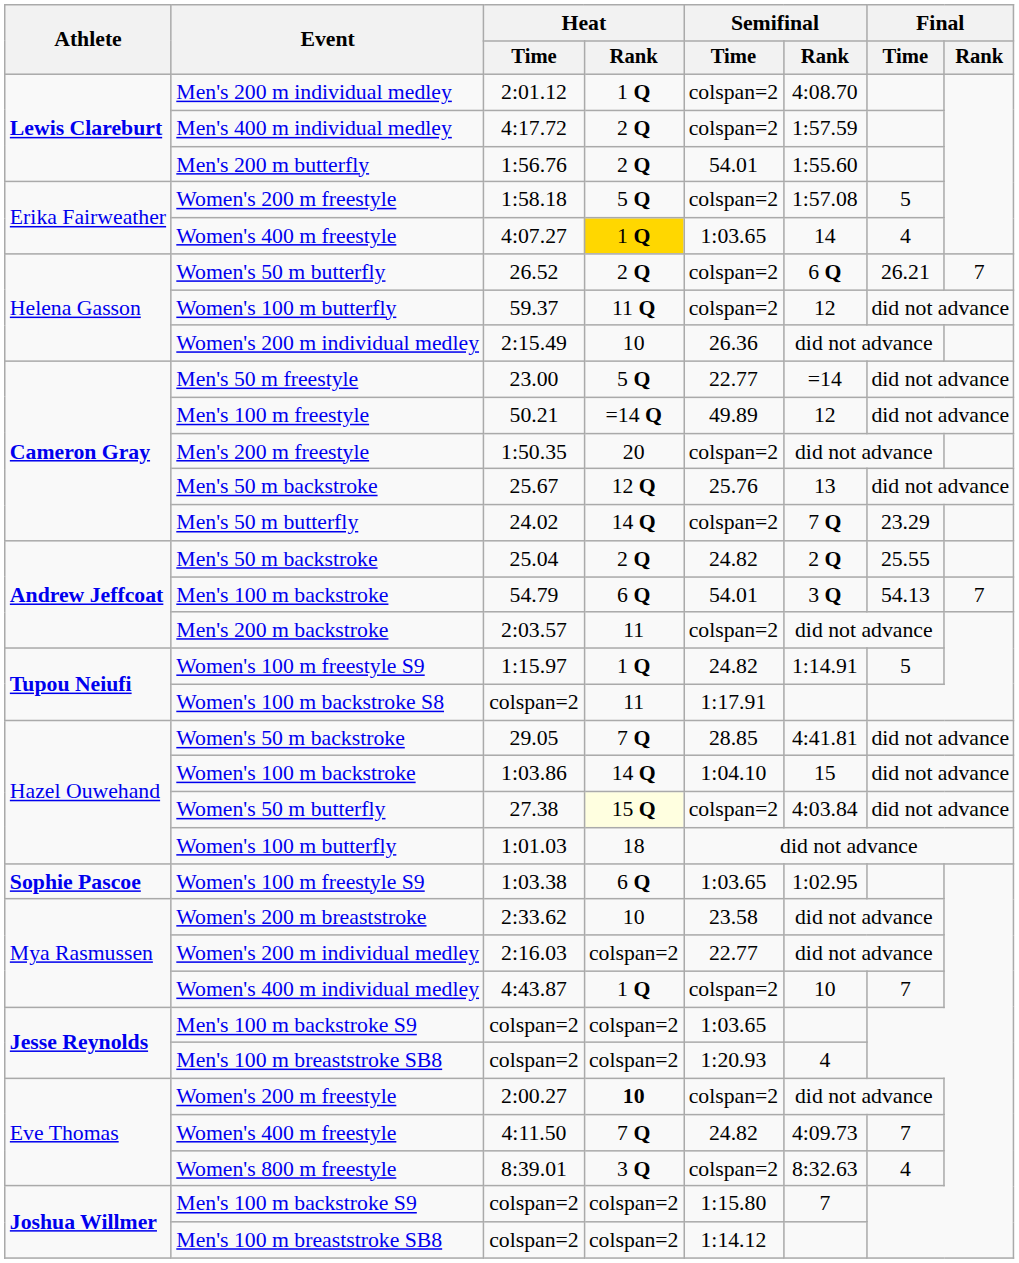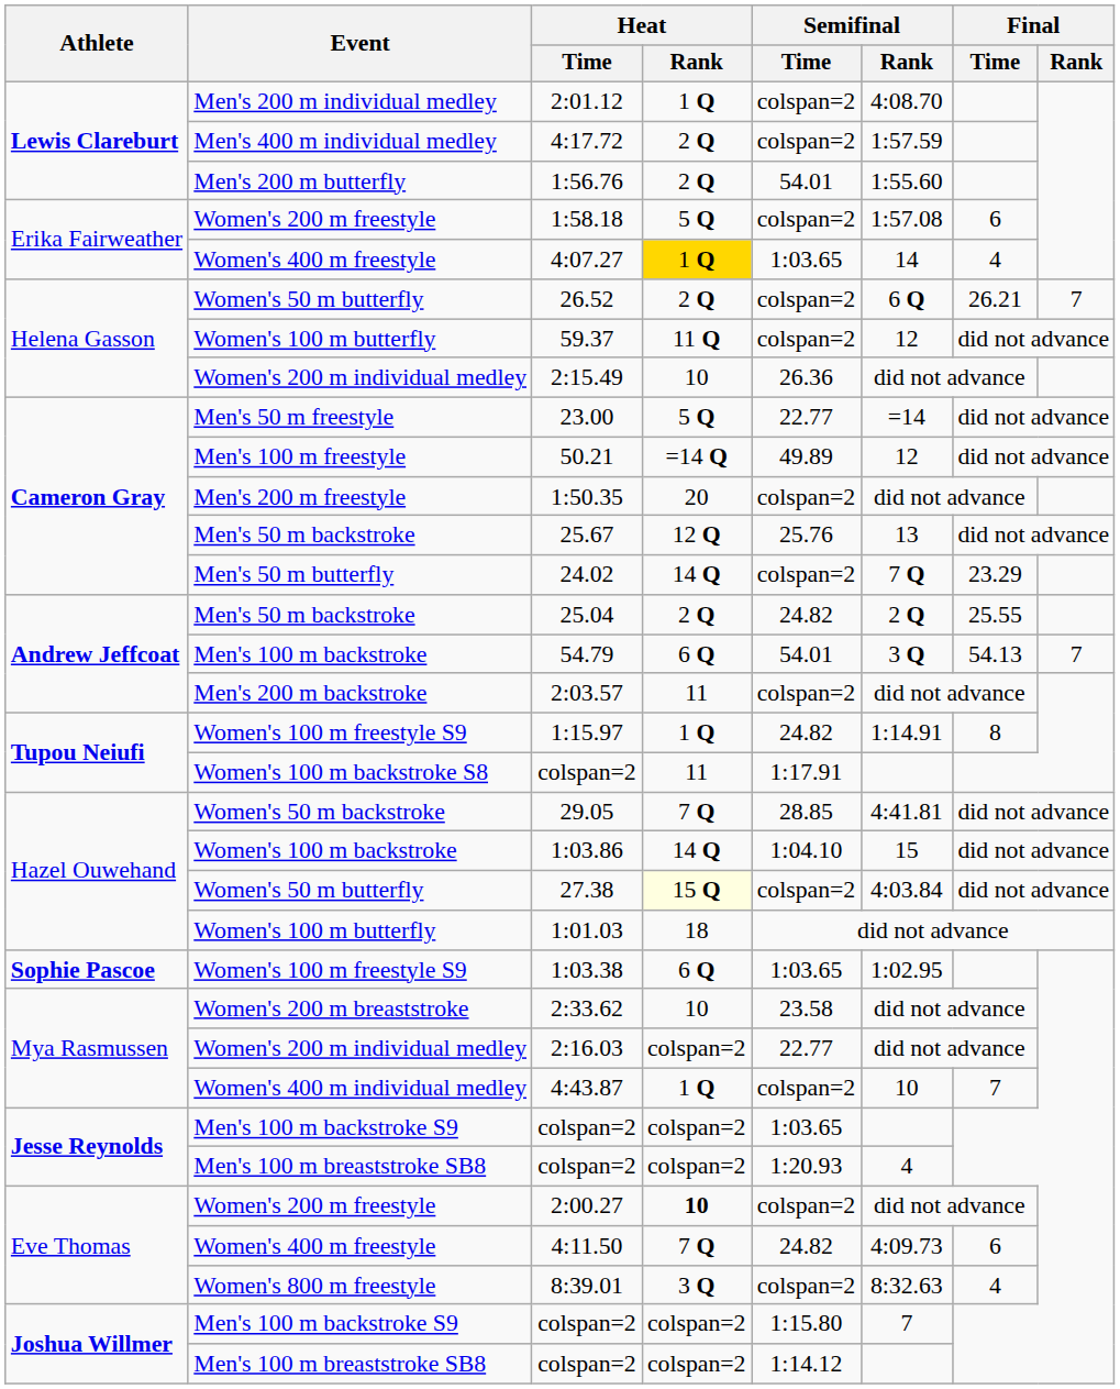1:58.18 | Final / Time: 5 -> 6
1:15.97 | Final / Time: 5 -> 8
4:11.50 | Final / Time: 7 -> 6
